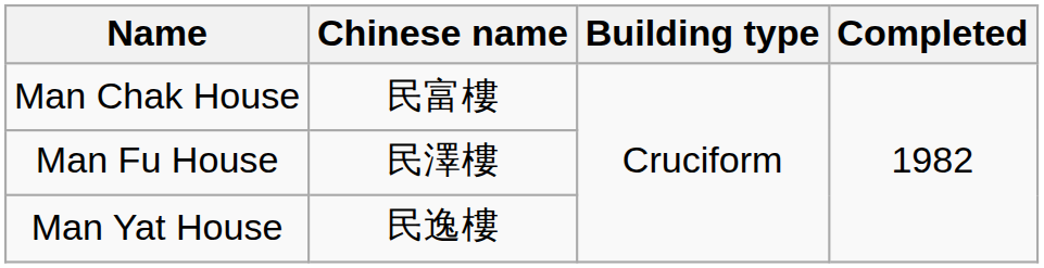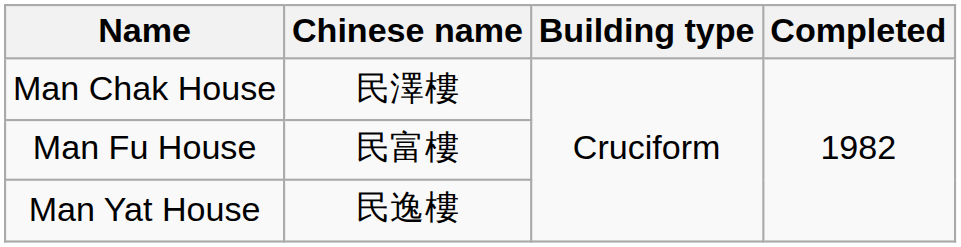Man Chak House | Chinese name: 民富樓 -> 民澤樓
Man Fu House | Chinese name: 民澤樓 -> 民富樓
